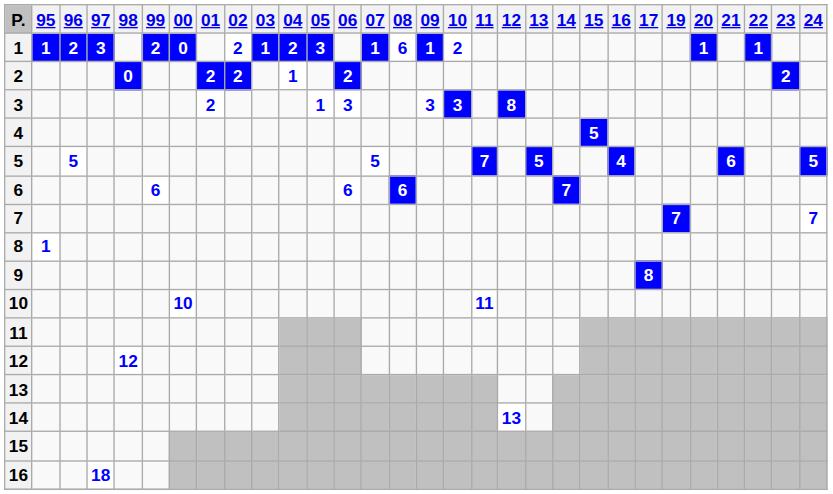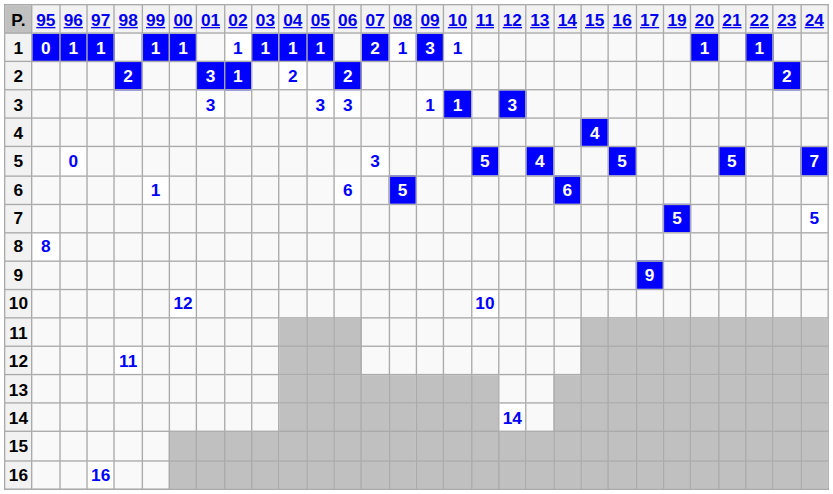row 2 | 95: 1 -> 0
row 2 | 96: 2 -> 1
row 2 | 97: 3 -> 1
row 2 | 99: 2 -> 1
row 2 | 00: 0 -> 1
row 2 | 02: 2 -> 1
row 2 | 04: 2 -> 1
row 2 | 05: 3 -> 1
row 2 | 07: 1 -> 2
row 2 | 08: 6 -> 1
row 2 | 09: 1 -> 3
row 2 | 10: 2 -> 1
row 3 | 98: 0 -> 2
row 3 | 01: 2 -> 3
row 3 | 02: 2 -> 1
row 3 | 04: 1 -> 2
row 4 | 01: 2 -> 3
row 4 | 05: 1 -> 3
row 4 | 09: 3 -> 1
row 4 | 10: 3 -> 1
row 4 | 12: 8 -> 3
row 5 | 15: 5 -> 4
row 6 | 96: 5 -> 0
row 6 | 07: 5 -> 3
row 6 | 11: 7 -> 5
row 6 | 13: 5 -> 4
row 6 | 16: 4 -> 5
row 6 | 21: 6 -> 5
row 6 | 24: 5 -> 7
row 7 | 99: 6 -> 1
row 7 | 08: 6 -> 5
row 7 | 14: 7 -> 6
row 8 | 19: 7 -> 5
row 8 | 24: 7 -> 5
row 9 | 95: 1 -> 8
row 10 | 17: 8 -> 9
row 11 | 00: 10 -> 12
row 11 | 11: 11 -> 10
row 13 | 98: 12 -> 11
row 15 | 12: 13 -> 14
row 17 | 97: 18 -> 16
